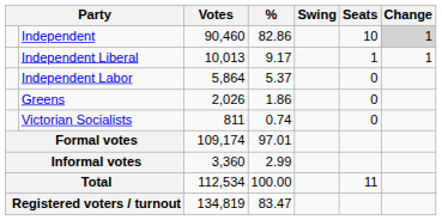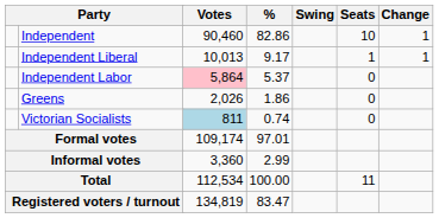Independent | Change: lightgrey background -> no background
Independent Labor | Votes: no background -> pink background
Victorian Socialists | Votes: no background -> lightblue background
